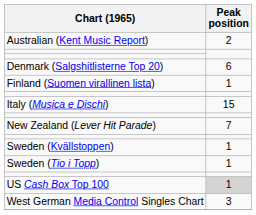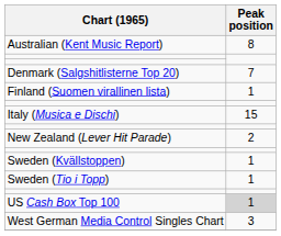row 2 | Peak position: 2 -> 8
row 5 | Peak position: 6 -> 7
row 10 | Peak position: 7 -> 2
